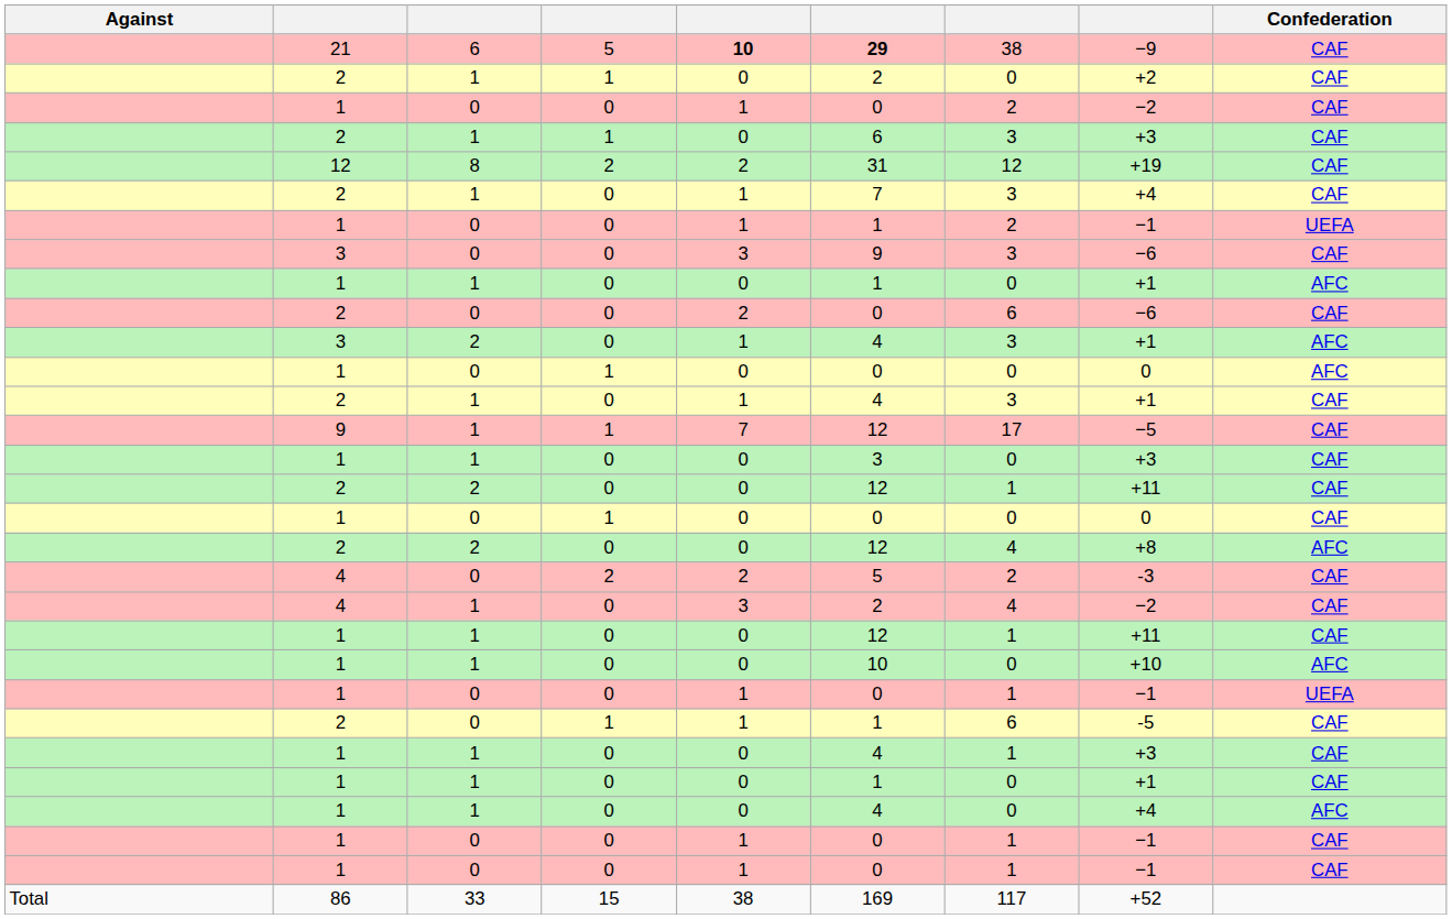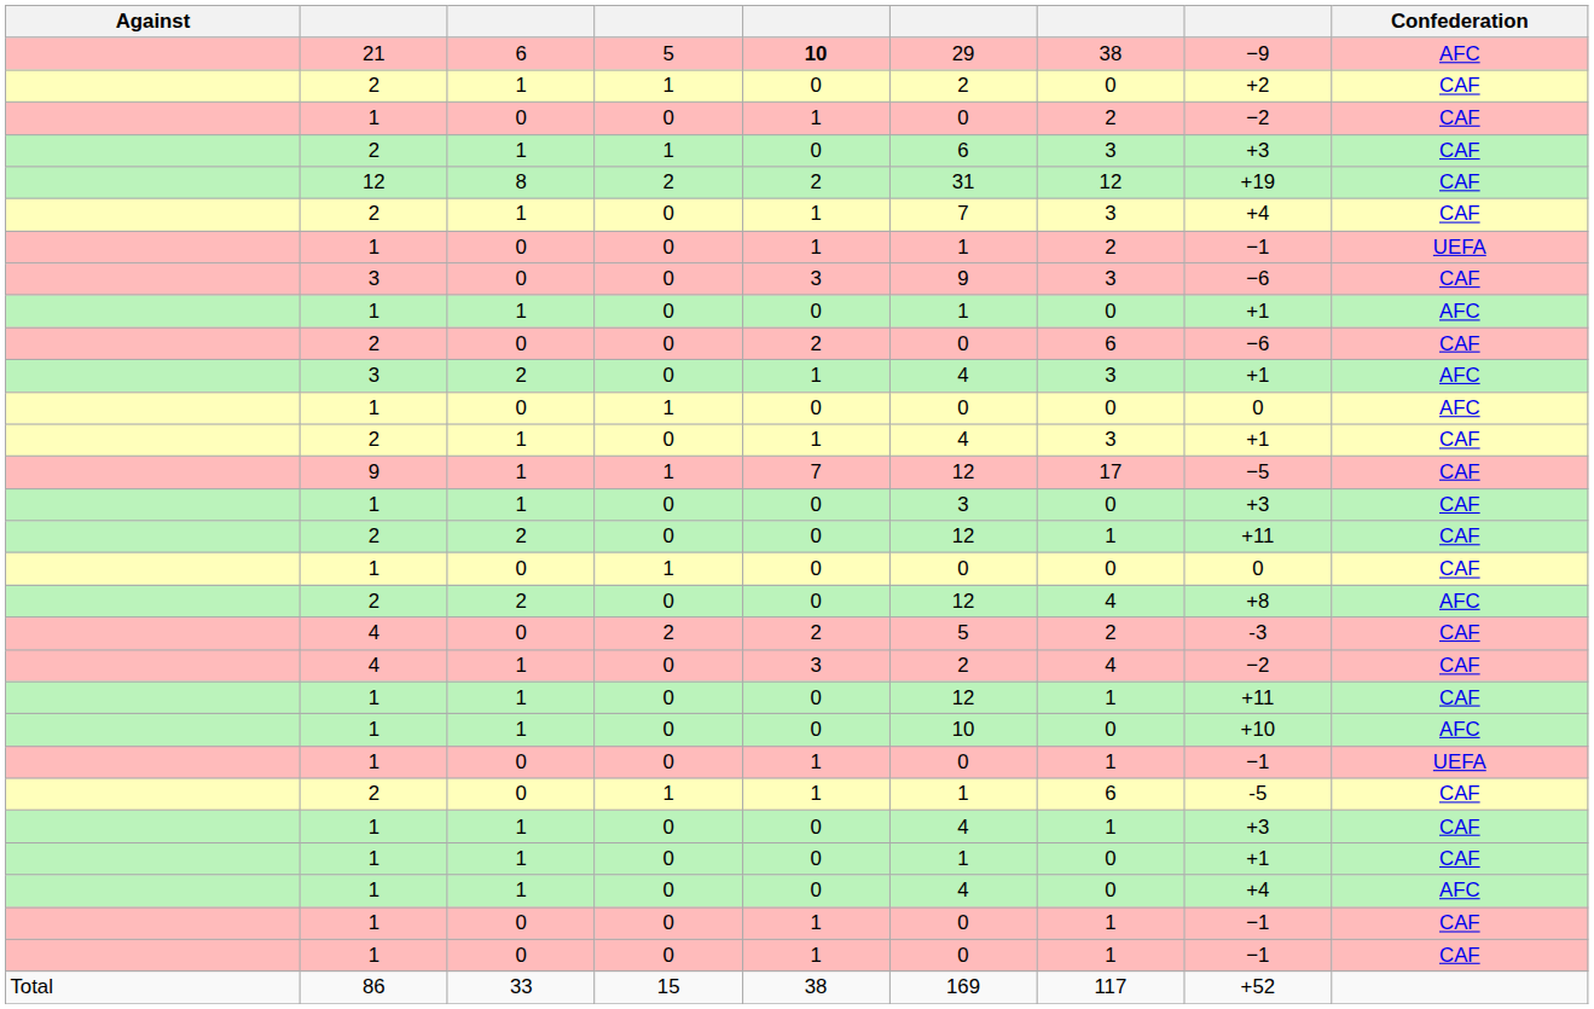21 | column 6: bold -> normal
21 | Confederation: CAF -> AFC
